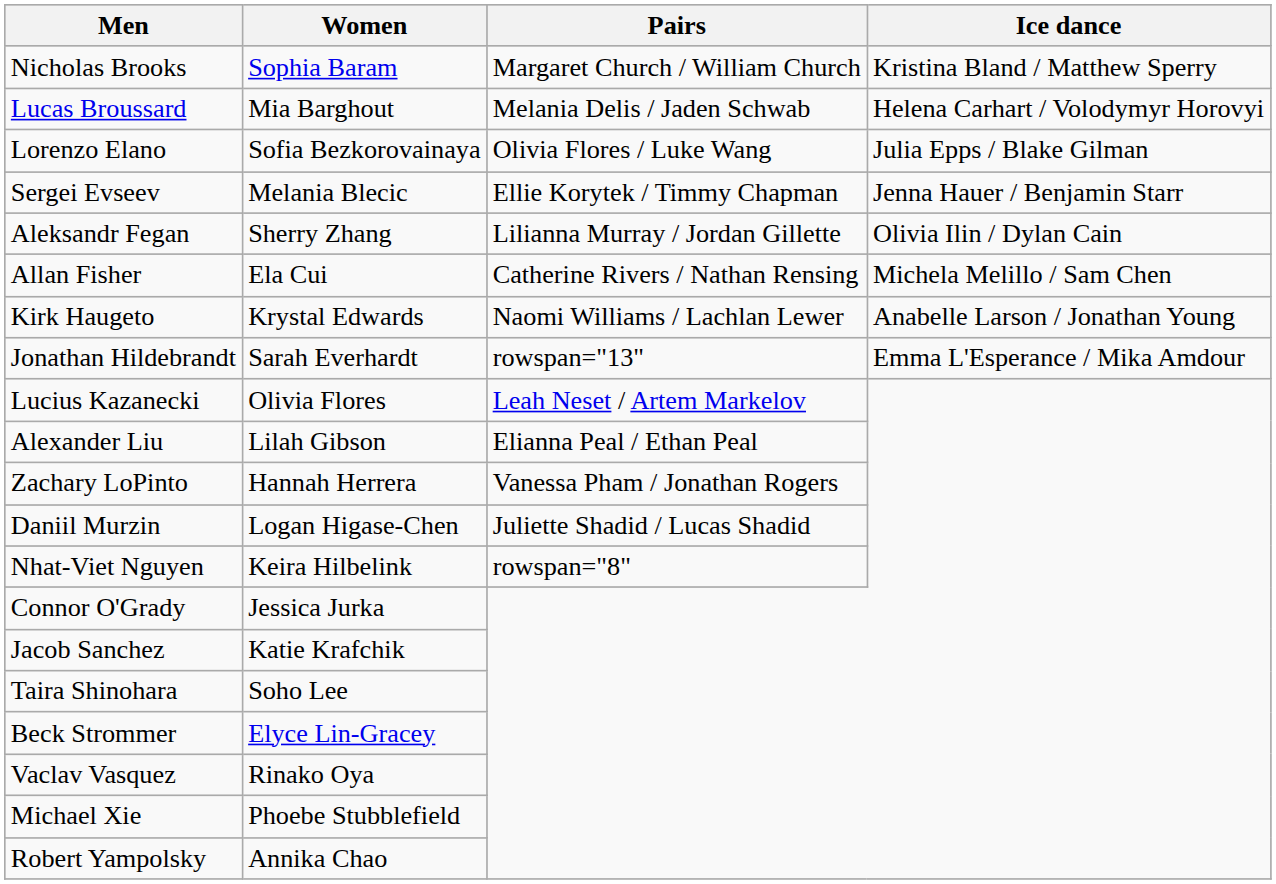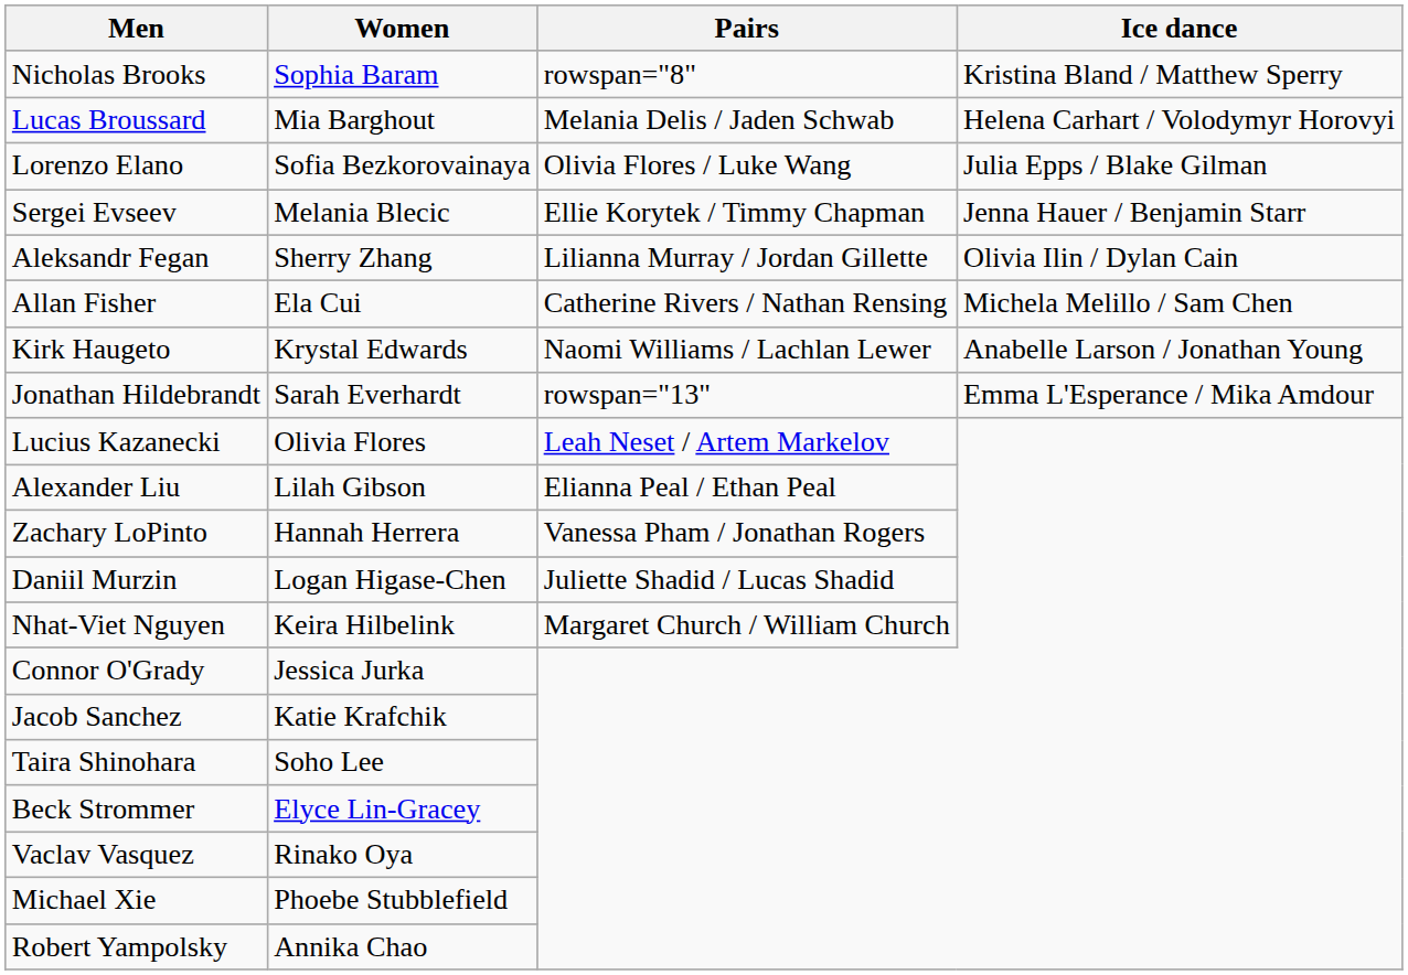Nicholas Brooks | Pairs: Margaret Church / William Church -> rowspan="8"
Nhat-Viet Nguyen | Pairs: rowspan="8" -> Margaret Church / William Church
